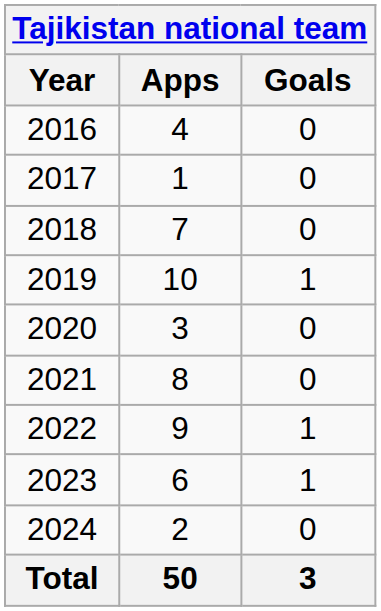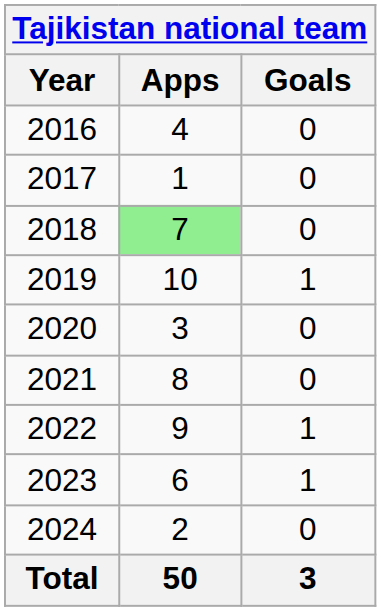2018 | Apps: no background -> lightgreen background
